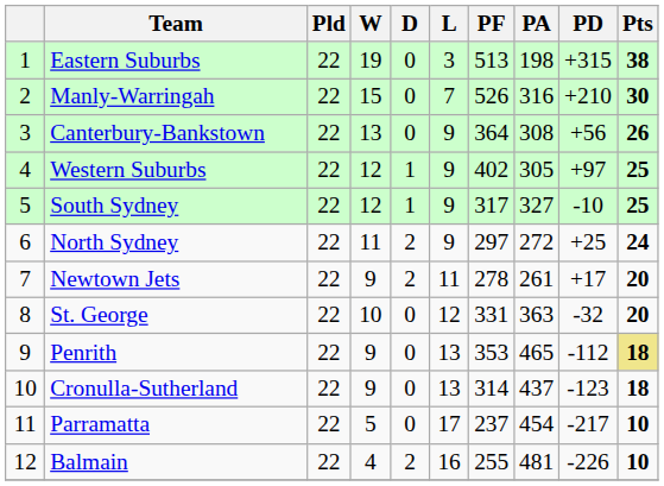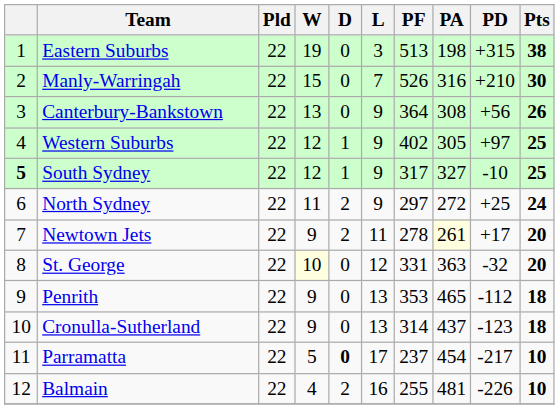South Sydney | column 1: normal -> bold
Newtown Jets | PA: no background -> lightyellow background
St. George | W: no background -> lightyellow background
Penrith | Pts: khaki background -> no background
Parramatta | D: normal -> bold
